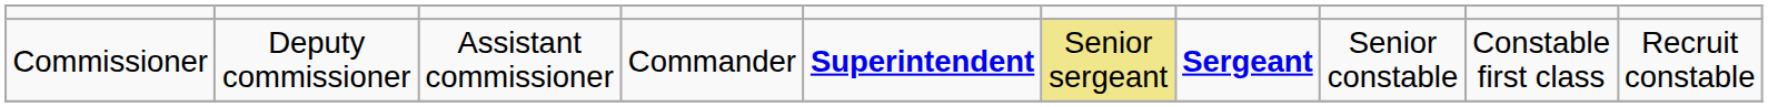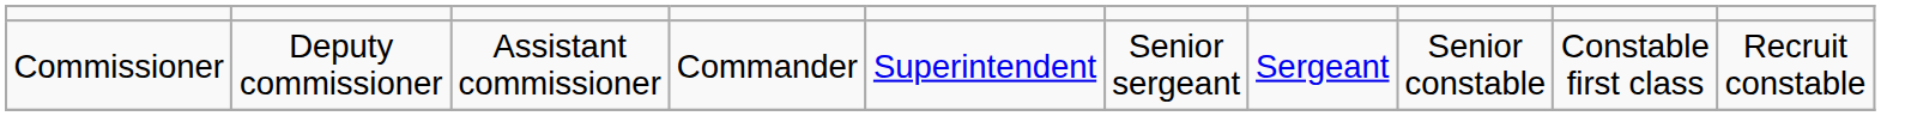Commissioner | column 5: bold -> normal
Commissioner | column 6: khaki background -> no background
Commissioner | column 7: bold -> normal
